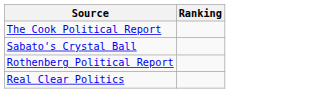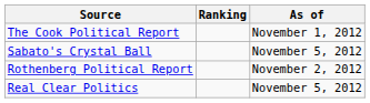+ column: As of | November 1, 2012 | November 5, 2012 | November 2, 2012 | November 5, 2012
